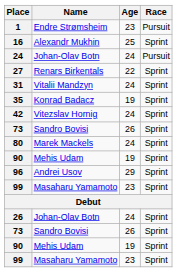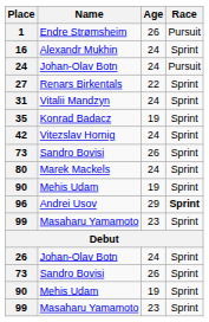1 | Age: 23 -> 26
16 | Age: 25 -> 24
96 | Race: normal -> bold
